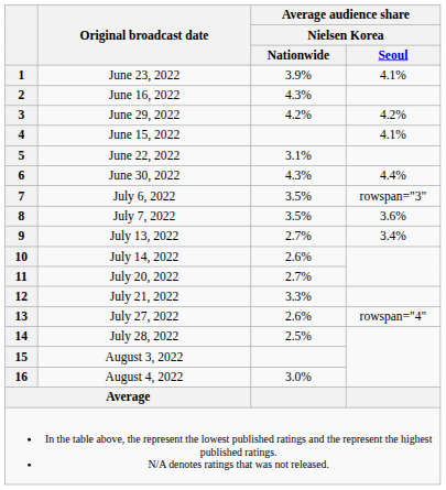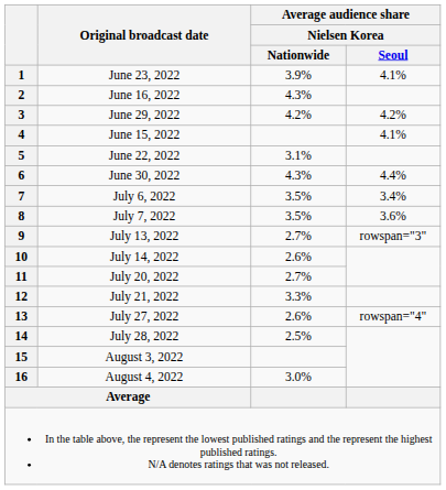7 | Average audience share / Nielsen Korea / Seoul: rowspan="3" -> 3.4%
9 | Average audience share / Nielsen Korea / Seoul: 3.4% -> rowspan="3"
